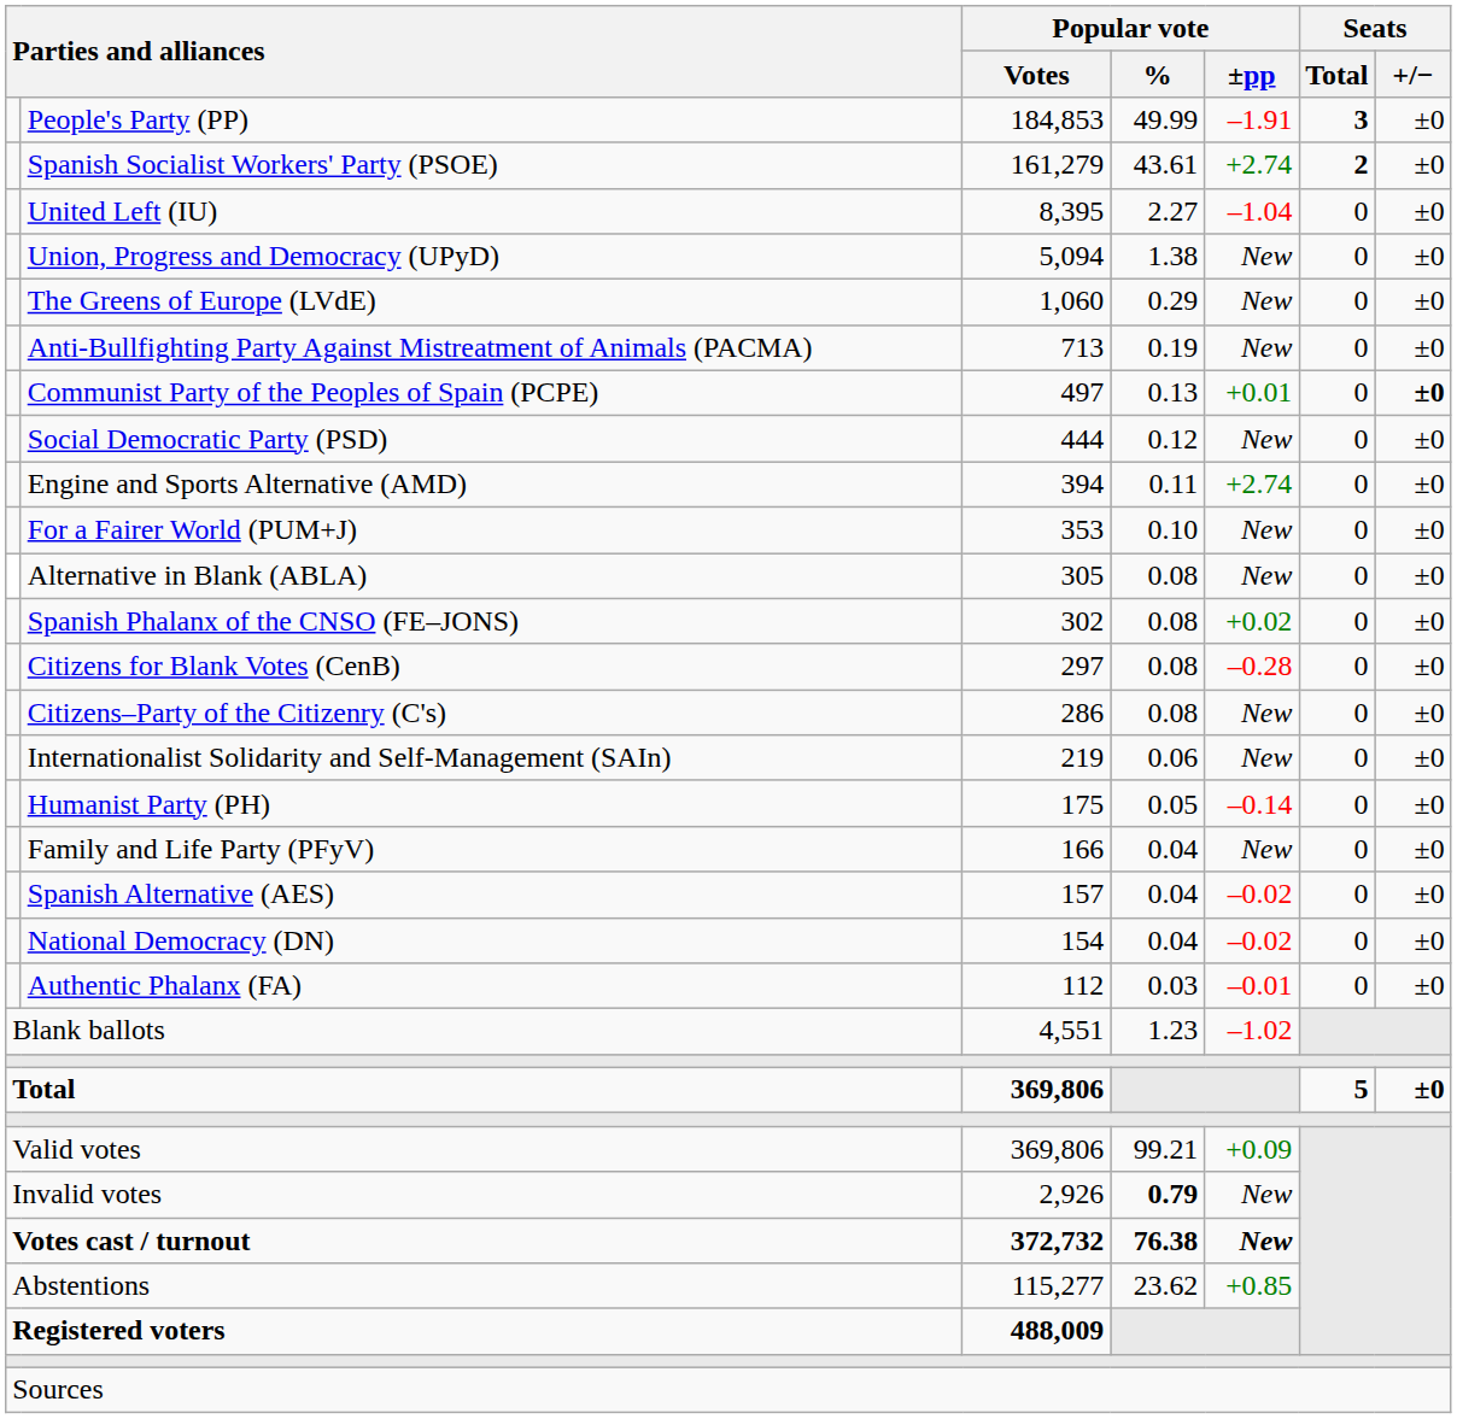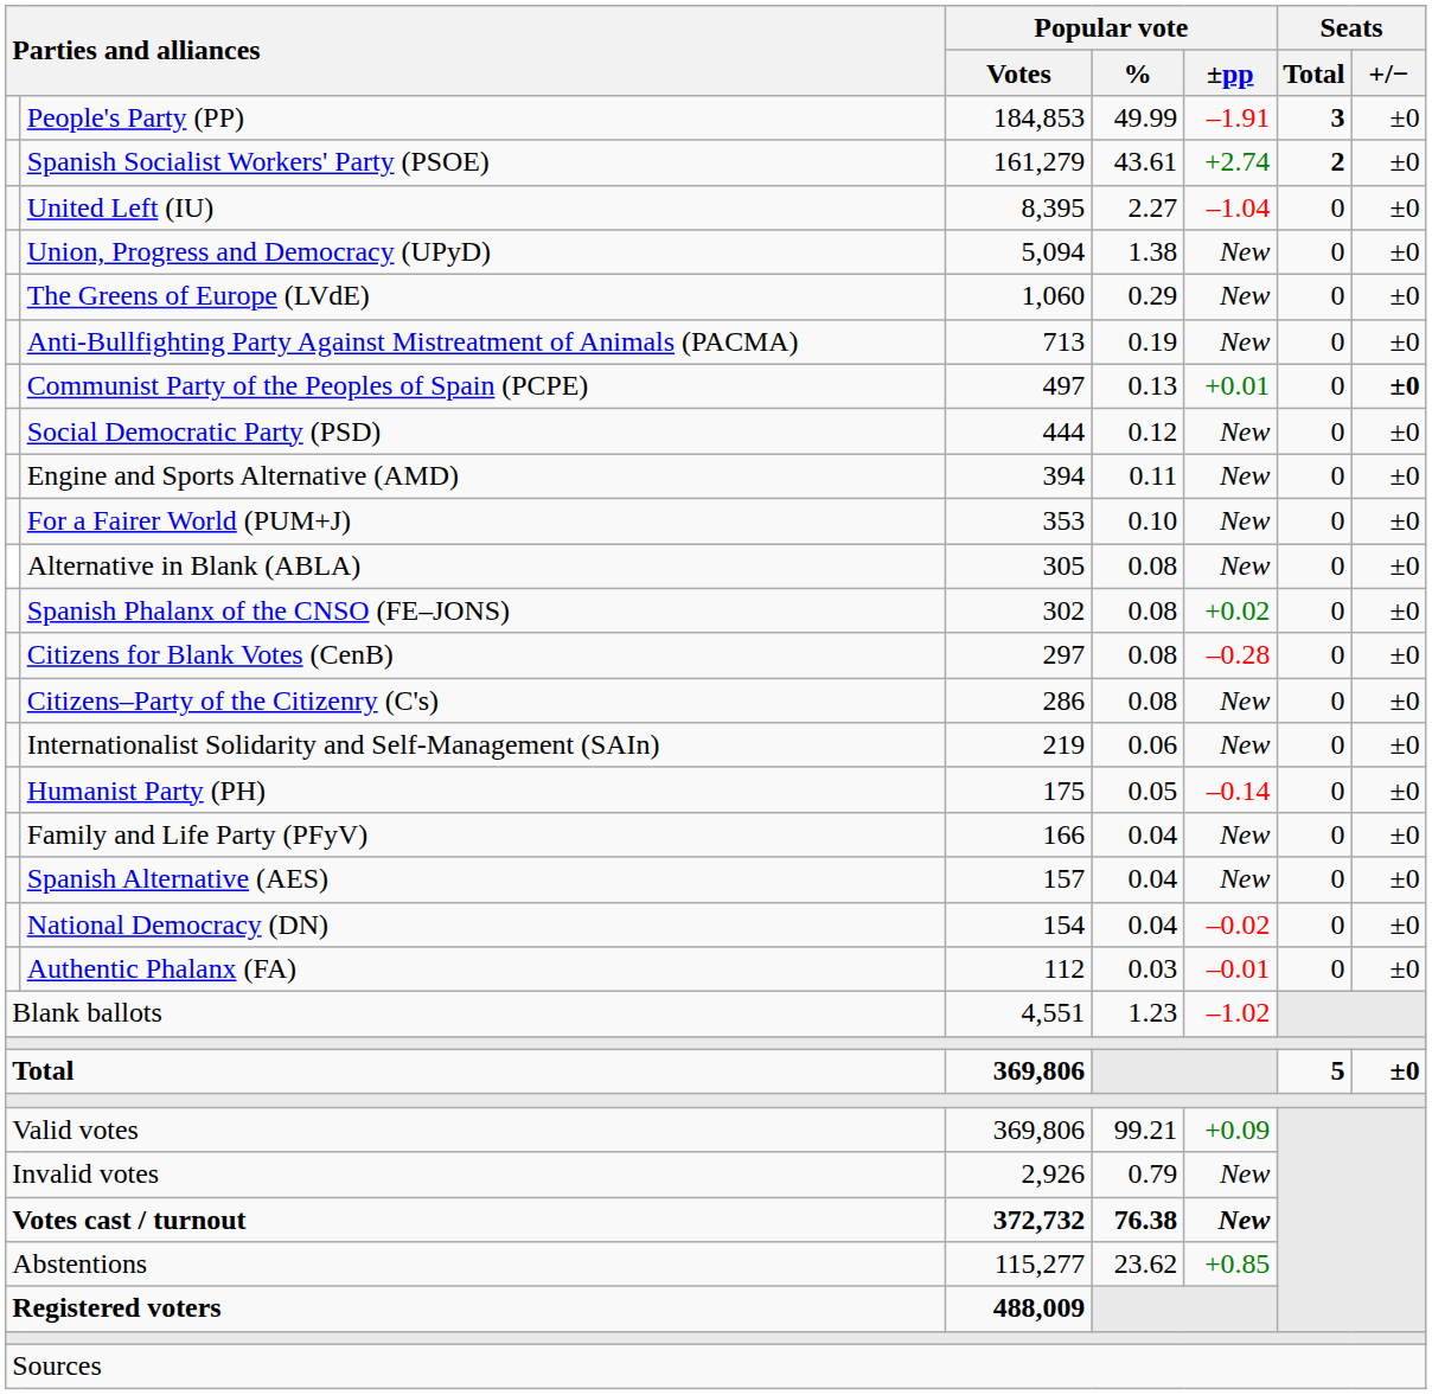Engine and Sports Alternative (AMD) | Popular vote / ±pp: +2.74 -> New
Spanish Alternative (AES) | Popular vote / ±pp: –0.02 -> New
Invalid votes | Popular vote / %: bold -> normal
